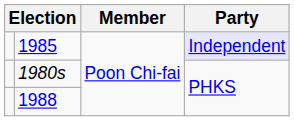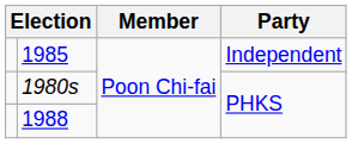1985 | Party: lavender background -> no background
